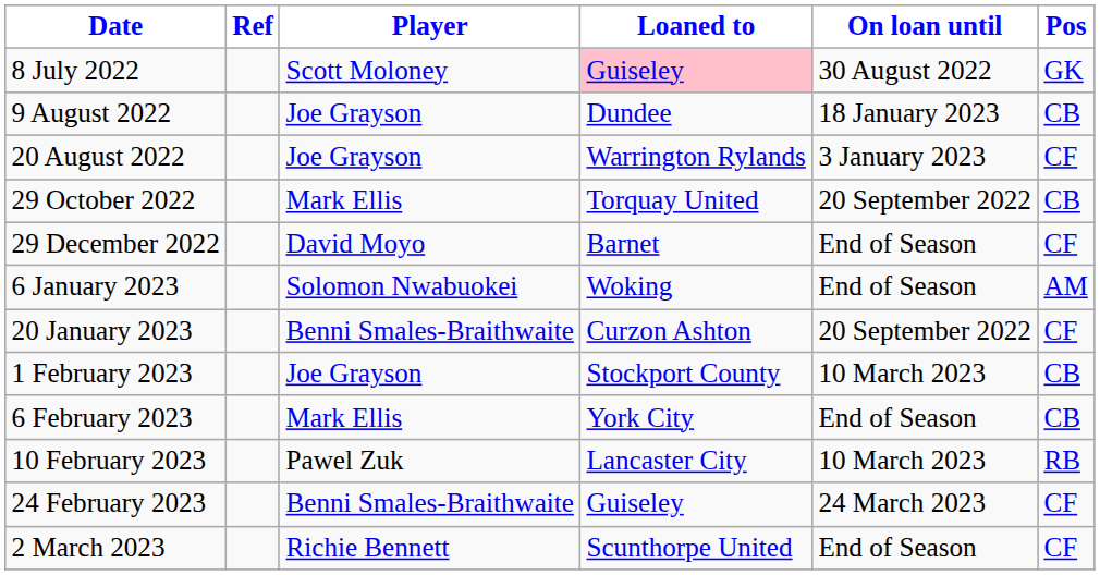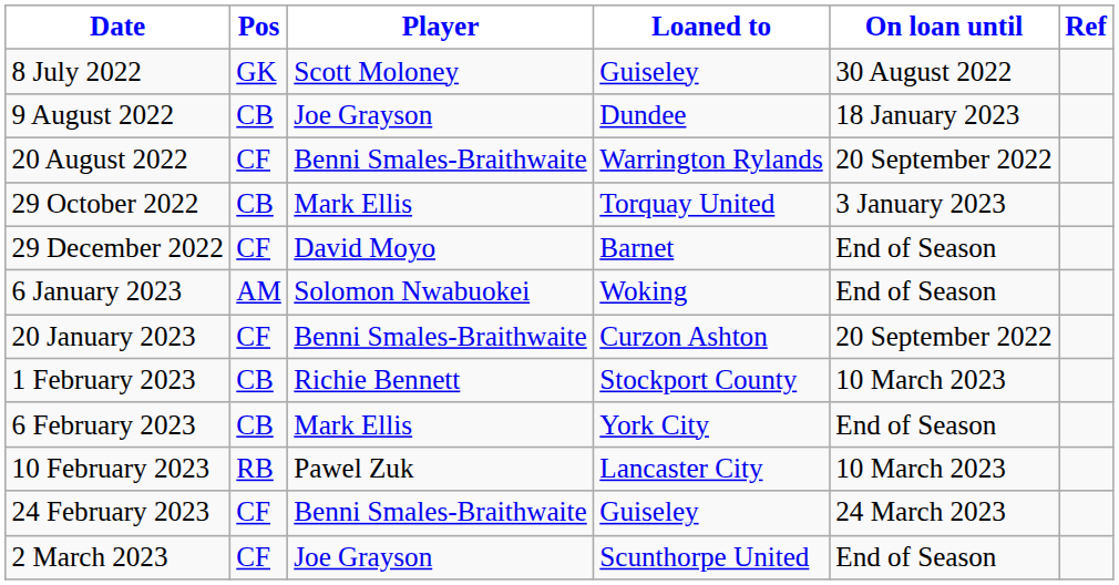columns swapped: Pos <-> Ref
8 July 2022 | Loaned to: pink background -> no background
20 August 2022 | Player: Joe Grayson -> Benni Smales-Braithwaite
20 August 2022 | On loan until: 3 January 2023 -> 20 September 2022
29 October 2022 | On loan until: 20 September 2022 -> 3 January 2023
1 February 2023 | Player: Joe Grayson -> Richie Bennett
2 March 2023 | Player: Richie Bennett -> Joe Grayson
